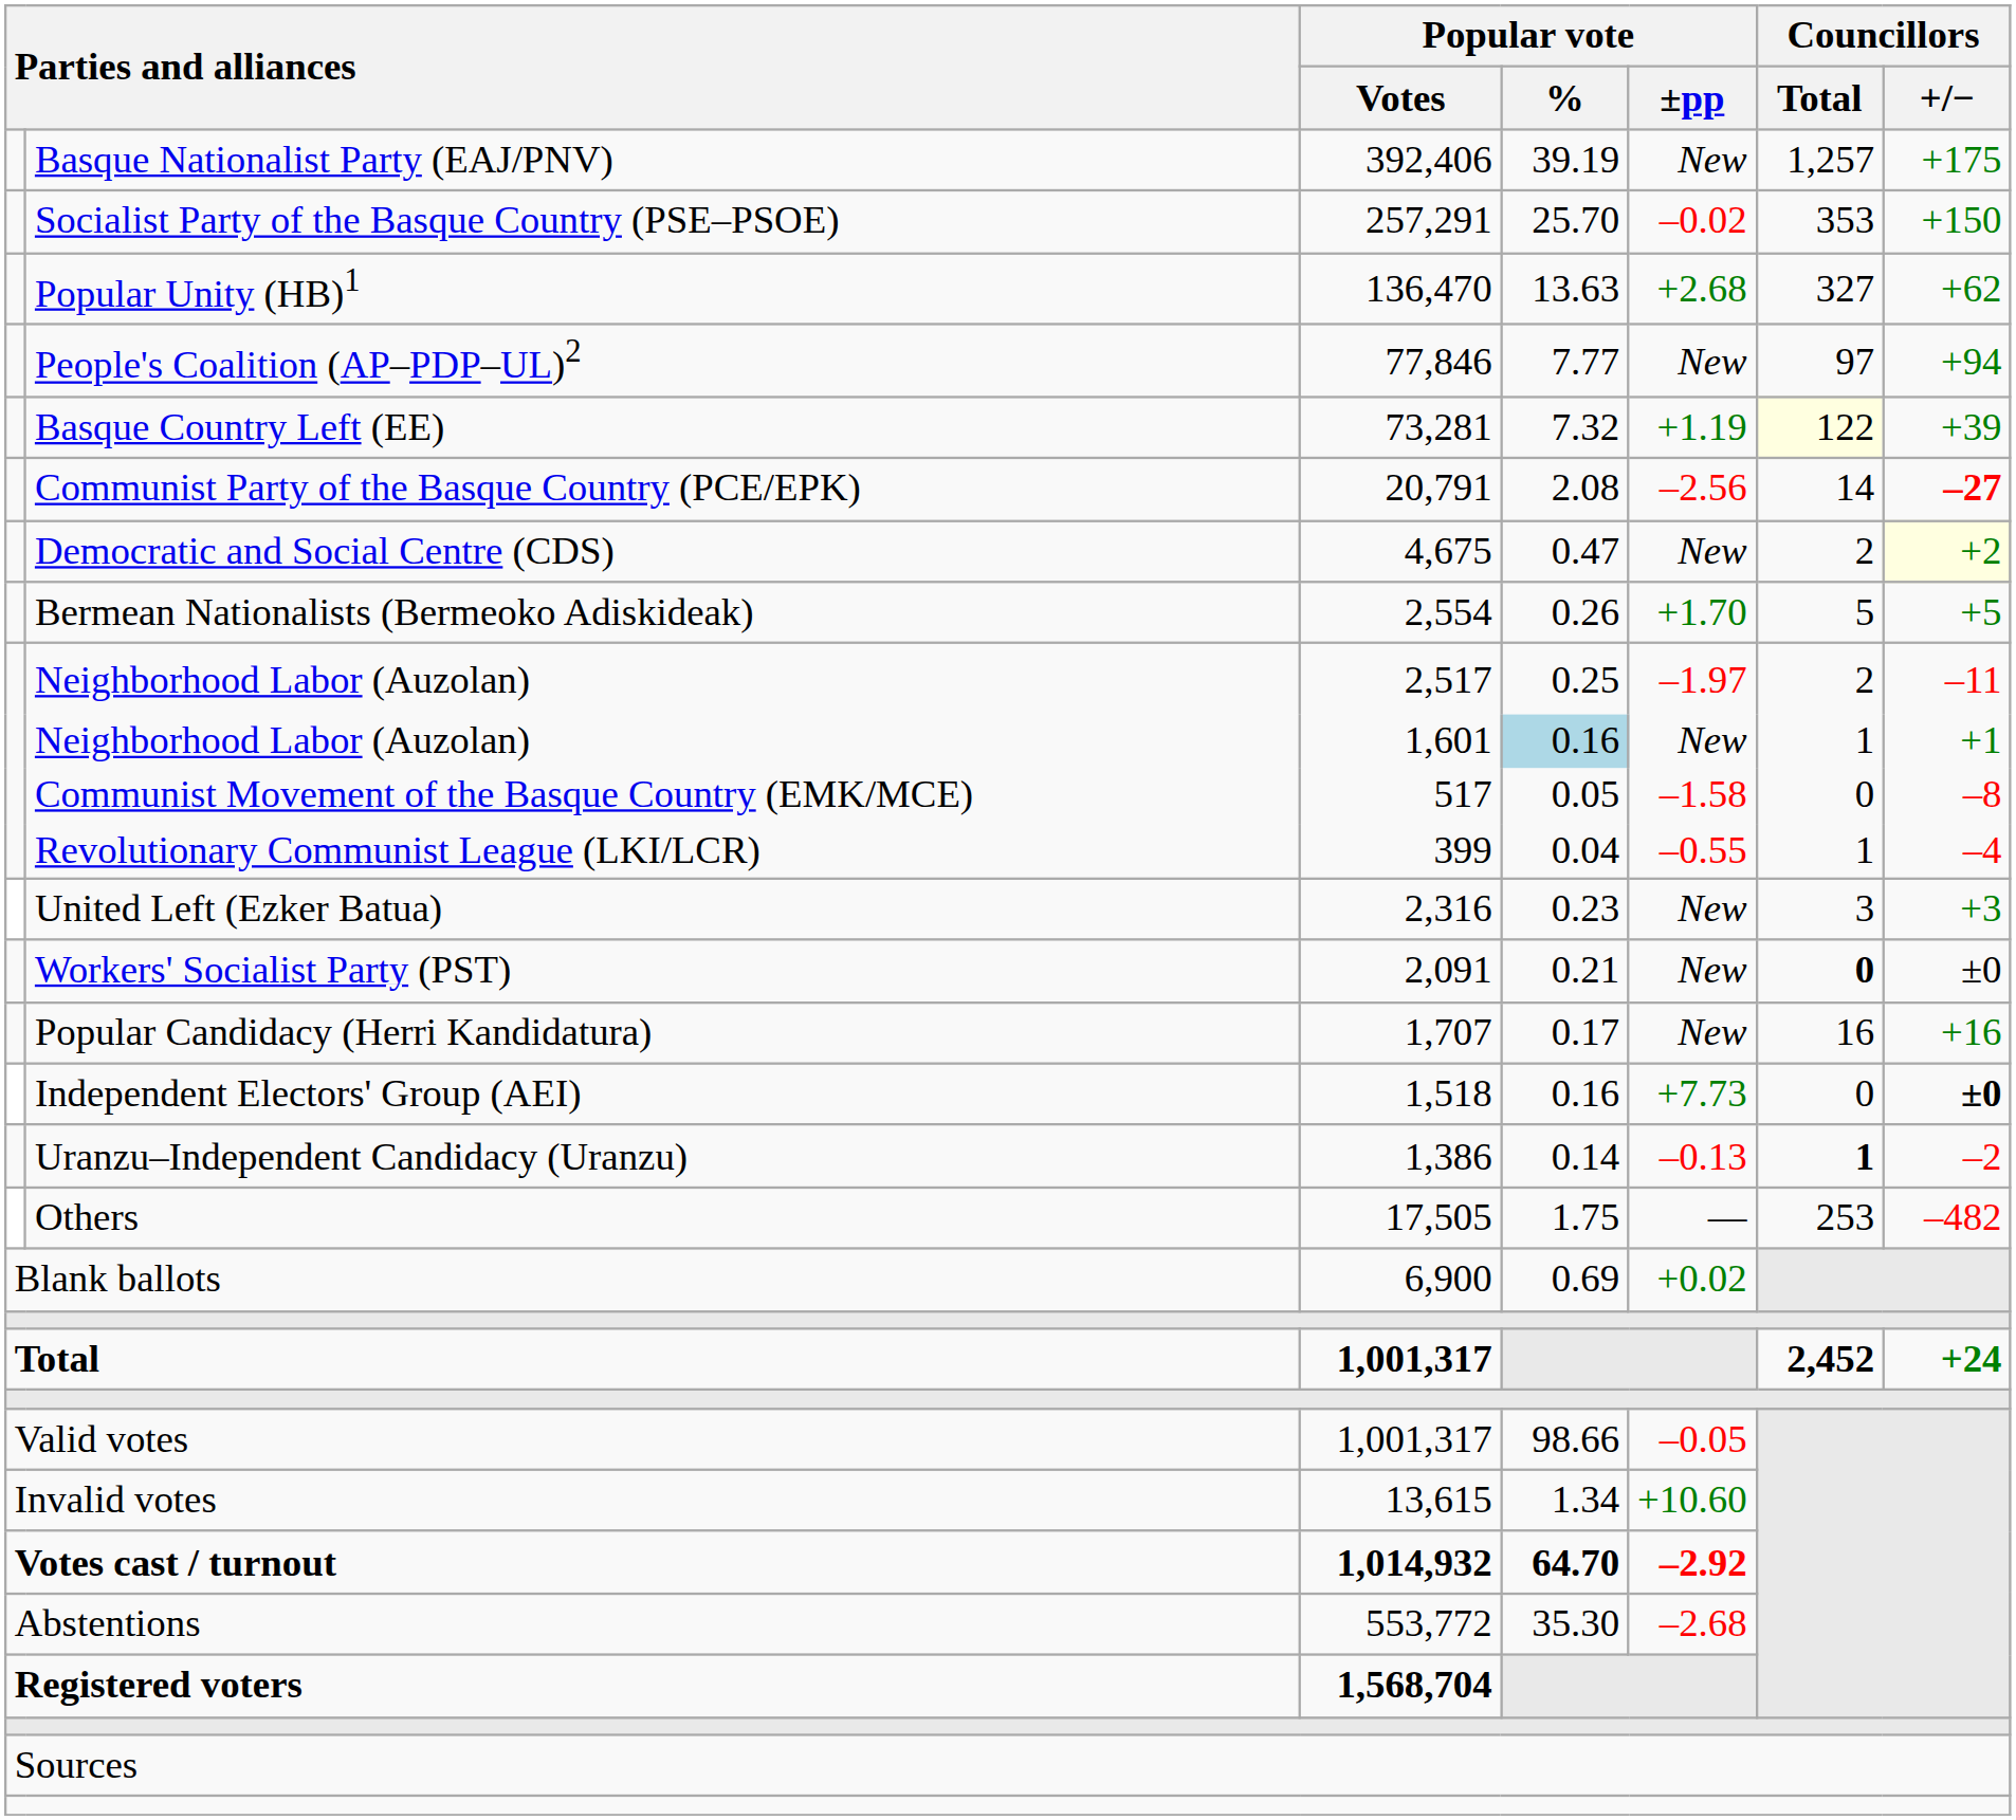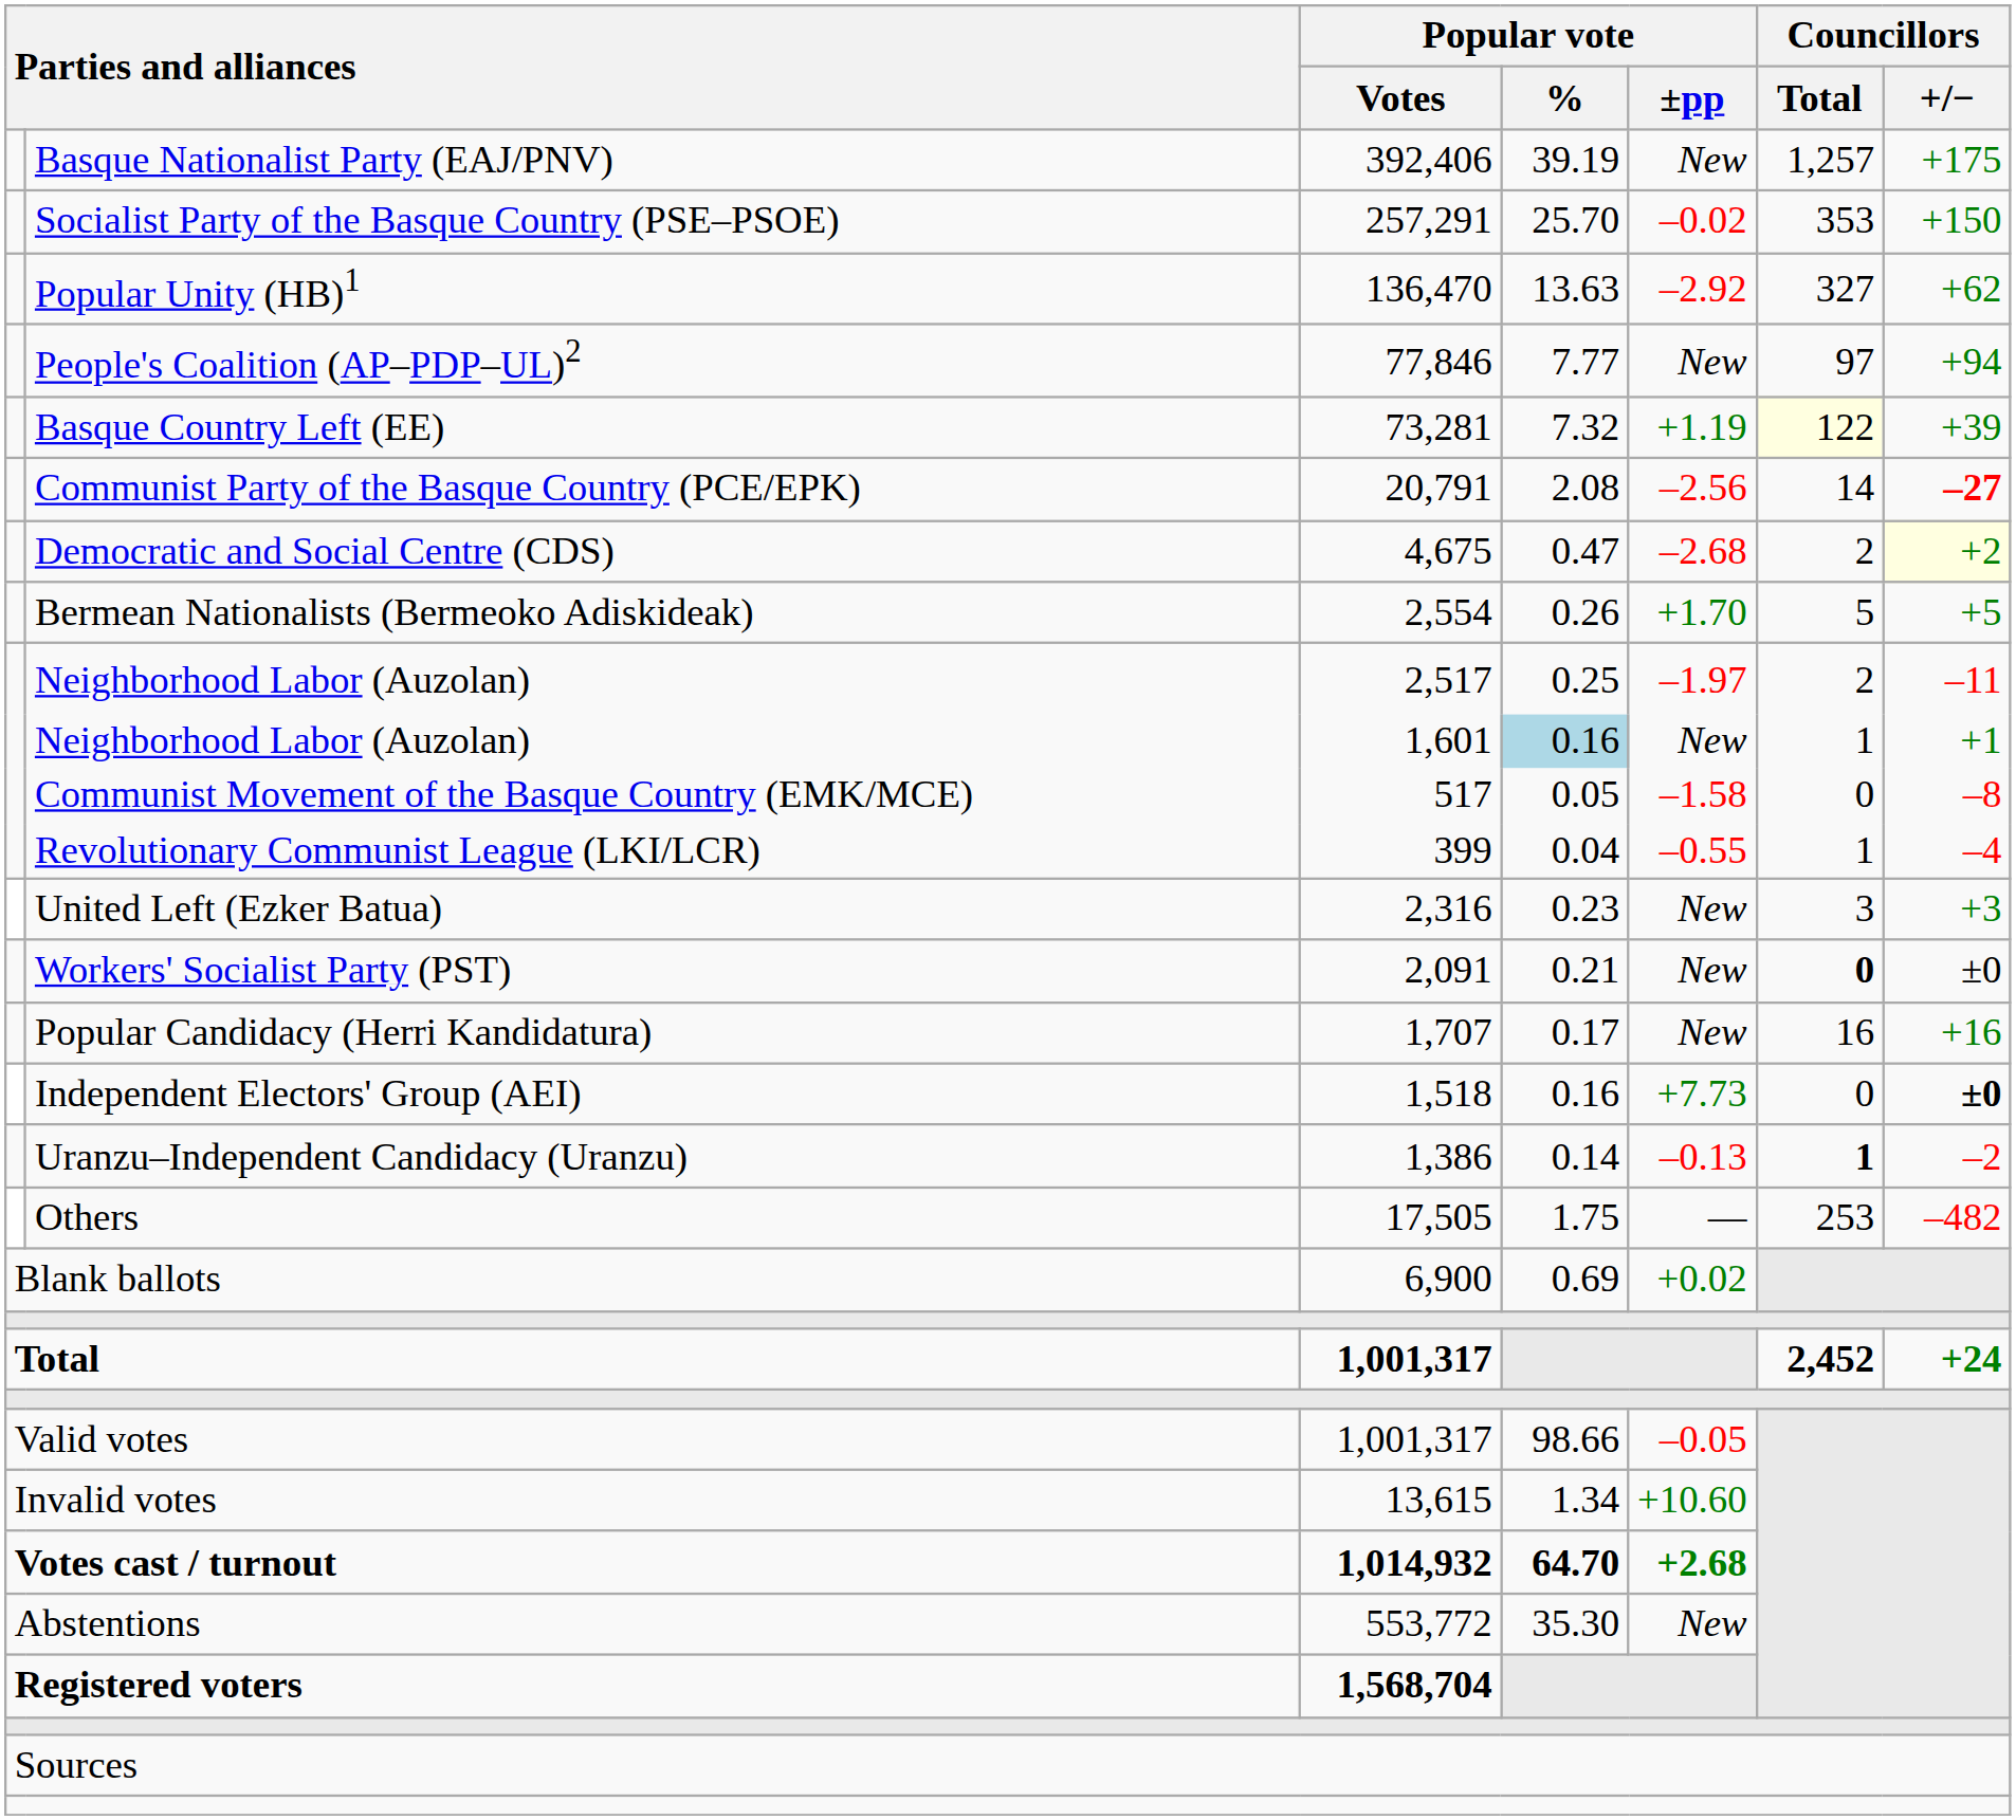Popular Unity (HB)1 | Popular vote / ±pp: +2.68 -> –2.92
Democratic and Social Centre (CDS) | Popular vote / ±pp: New -> –2.68
Votes cast / turnout | Popular vote / ±pp: –2.92 -> +2.68
Abstentions | Popular vote / ±pp: –2.68 -> New
